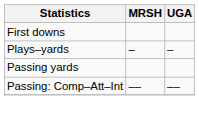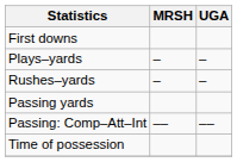+ row: Rushes–yards | – | –
+ row: Time of possession
